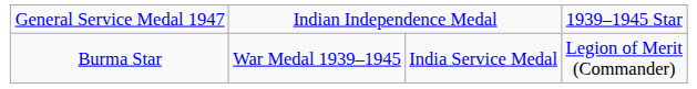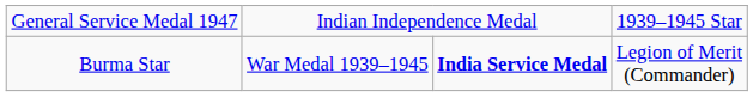Burma Star | column 3: normal -> bold
